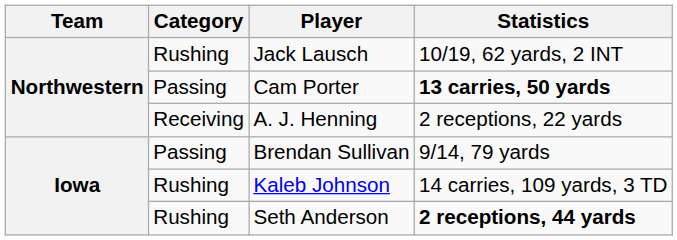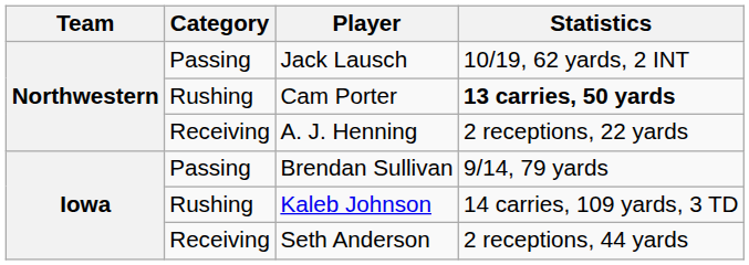Jack Lausch | Category: Rushing -> Passing
Cam Porter | Category: Passing -> Rushing
Seth Anderson | Category: Rushing -> Receiving
Seth Anderson | Statistics: bold -> normal
